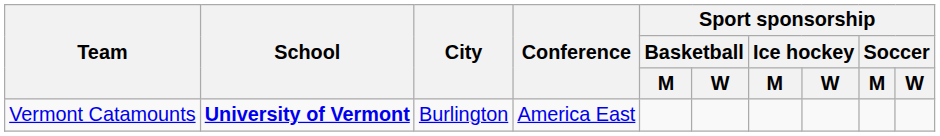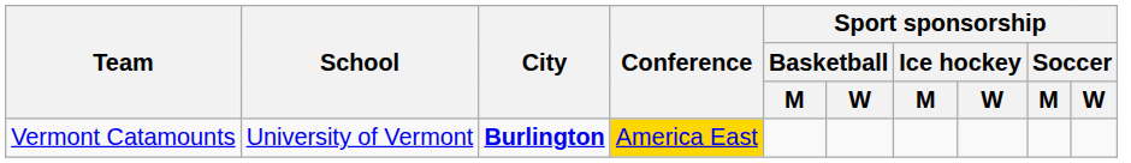Vermont Catamounts | School: bold -> normal
Vermont Catamounts | City: normal -> bold
Vermont Catamounts | Conference: no background -> gold background
